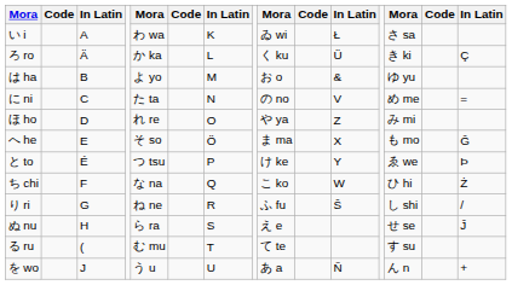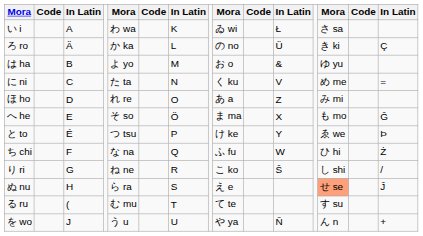ろ ro | column 9: く ku -> の no
に ni | column 9: の no -> く ku
ほ ho | column 9: や ya -> あ a
ち chi | column 9: こ ko -> ふ fu
り ri | column 9: ふ fu -> こ ko
ぬ nu | column 13: no background -> lightsalmon background
を wo | column 9: あ a -> や ya
